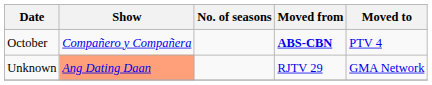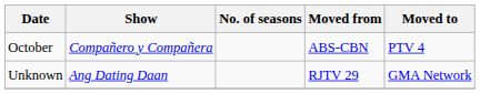October | Moved from: bold -> normal
Unknown | Show: lightsalmon background -> no background
